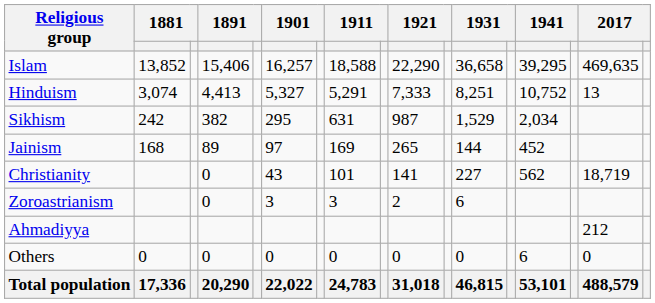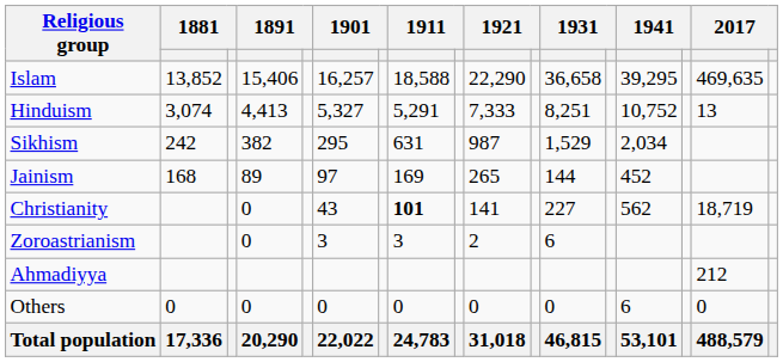Christianity | column 8: normal -> bold
